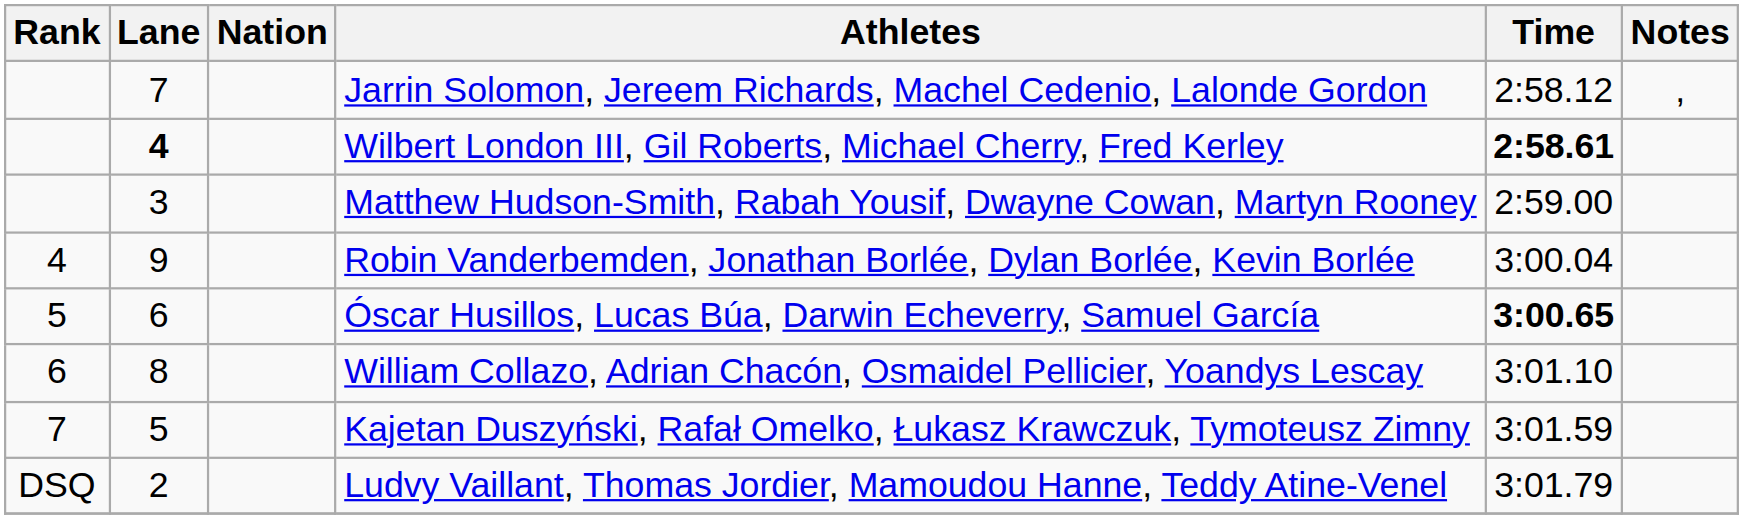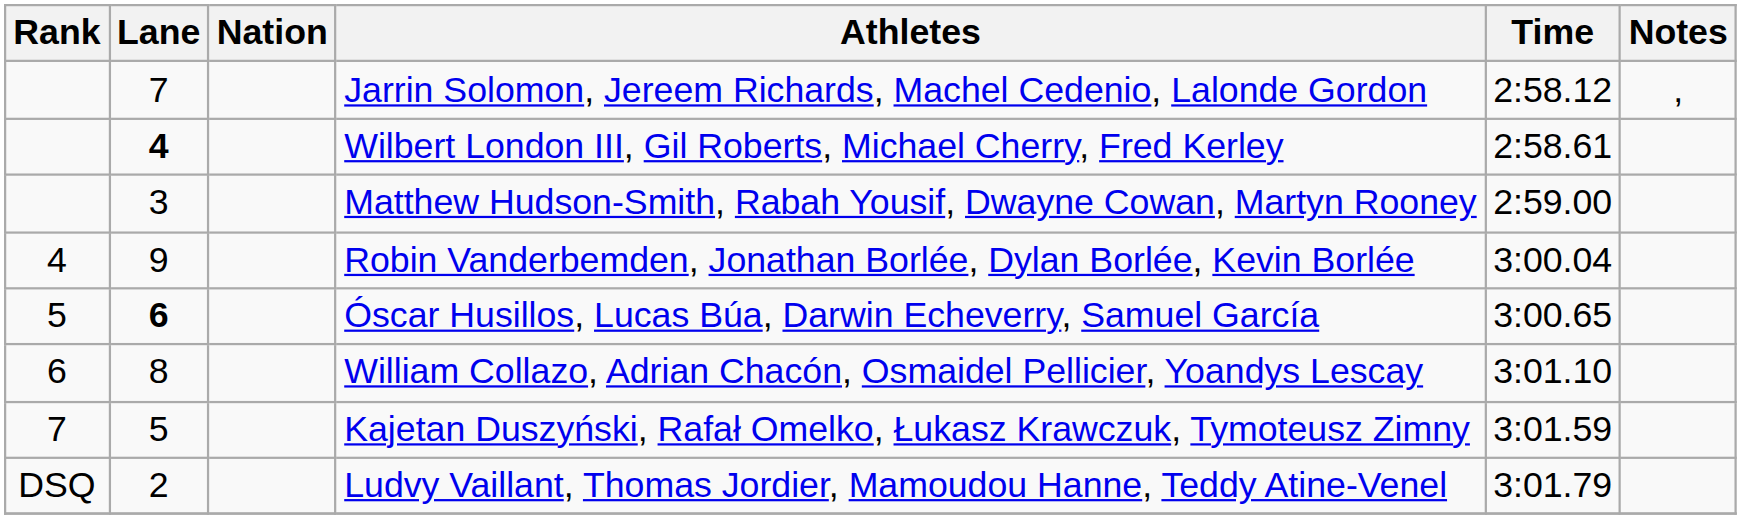Wilbert London III, Gil Roberts, Michael Cherry, Fred Kerley | Time: bold -> normal
Óscar Husillos, Lucas Búa, Darwin Echeverry, Samuel García | Lane: normal -> bold
Óscar Husillos, Lucas Búa, Darwin Echeverry, Samuel García | Time: bold -> normal
